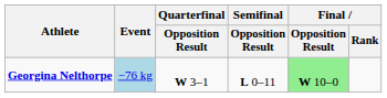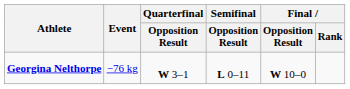Georgina Nelthorpe | Event: lightblue background -> no background
Georgina Nelthorpe | Final / Opposition Result: lightgreen background -> no background
